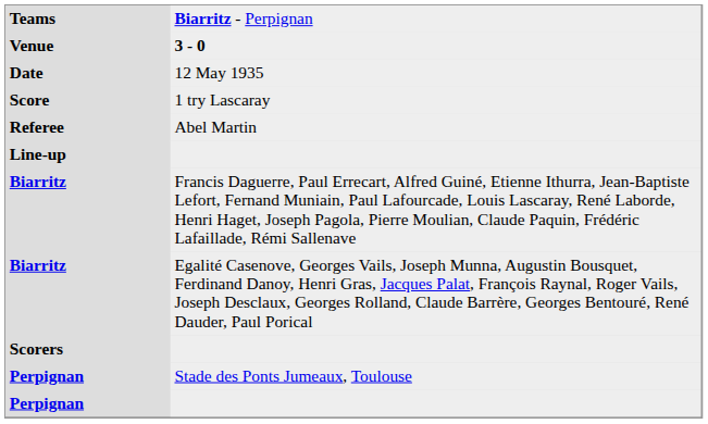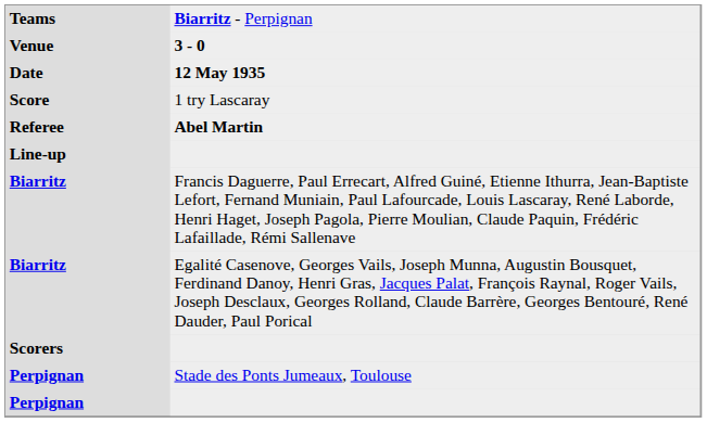row 3 | column 2: normal -> bold
row 5 | column 2: normal -> bold
